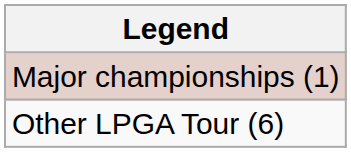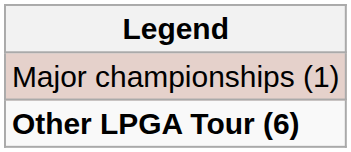row 3 | column 1: normal -> bold
